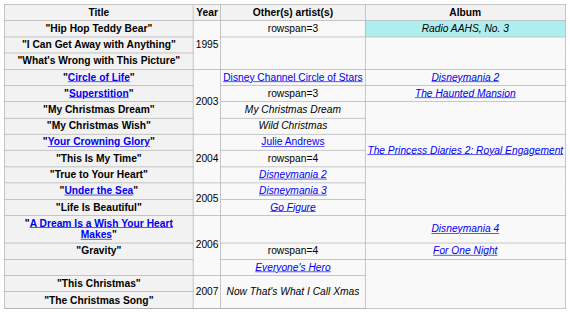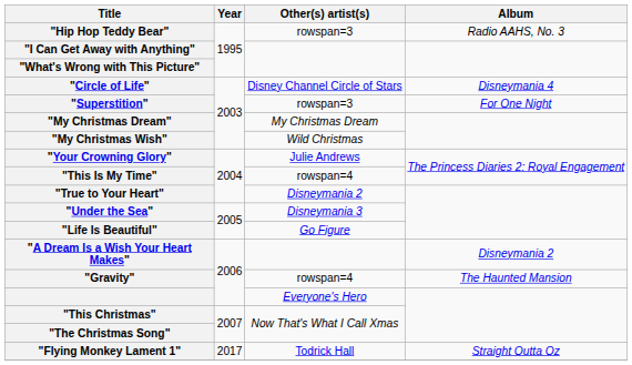"Hip Hop Teddy Bear" | Album: paleturquoise background -> no background
"Circle of Life" | Album: Disneymania 2 -> Disneymania 4
"Superstition" | Album: The Haunted Mansion -> For One Night
"A Dream Is a Wish Your Heart Makes" | Album: Disneymania 4 -> Disneymania 2
"Gravity" | Album: For One Night -> The Haunted Mansion
+ row: "Flying Monkey Lament 1" | 2017 | Todrick Hall | Straight Outta Oz
